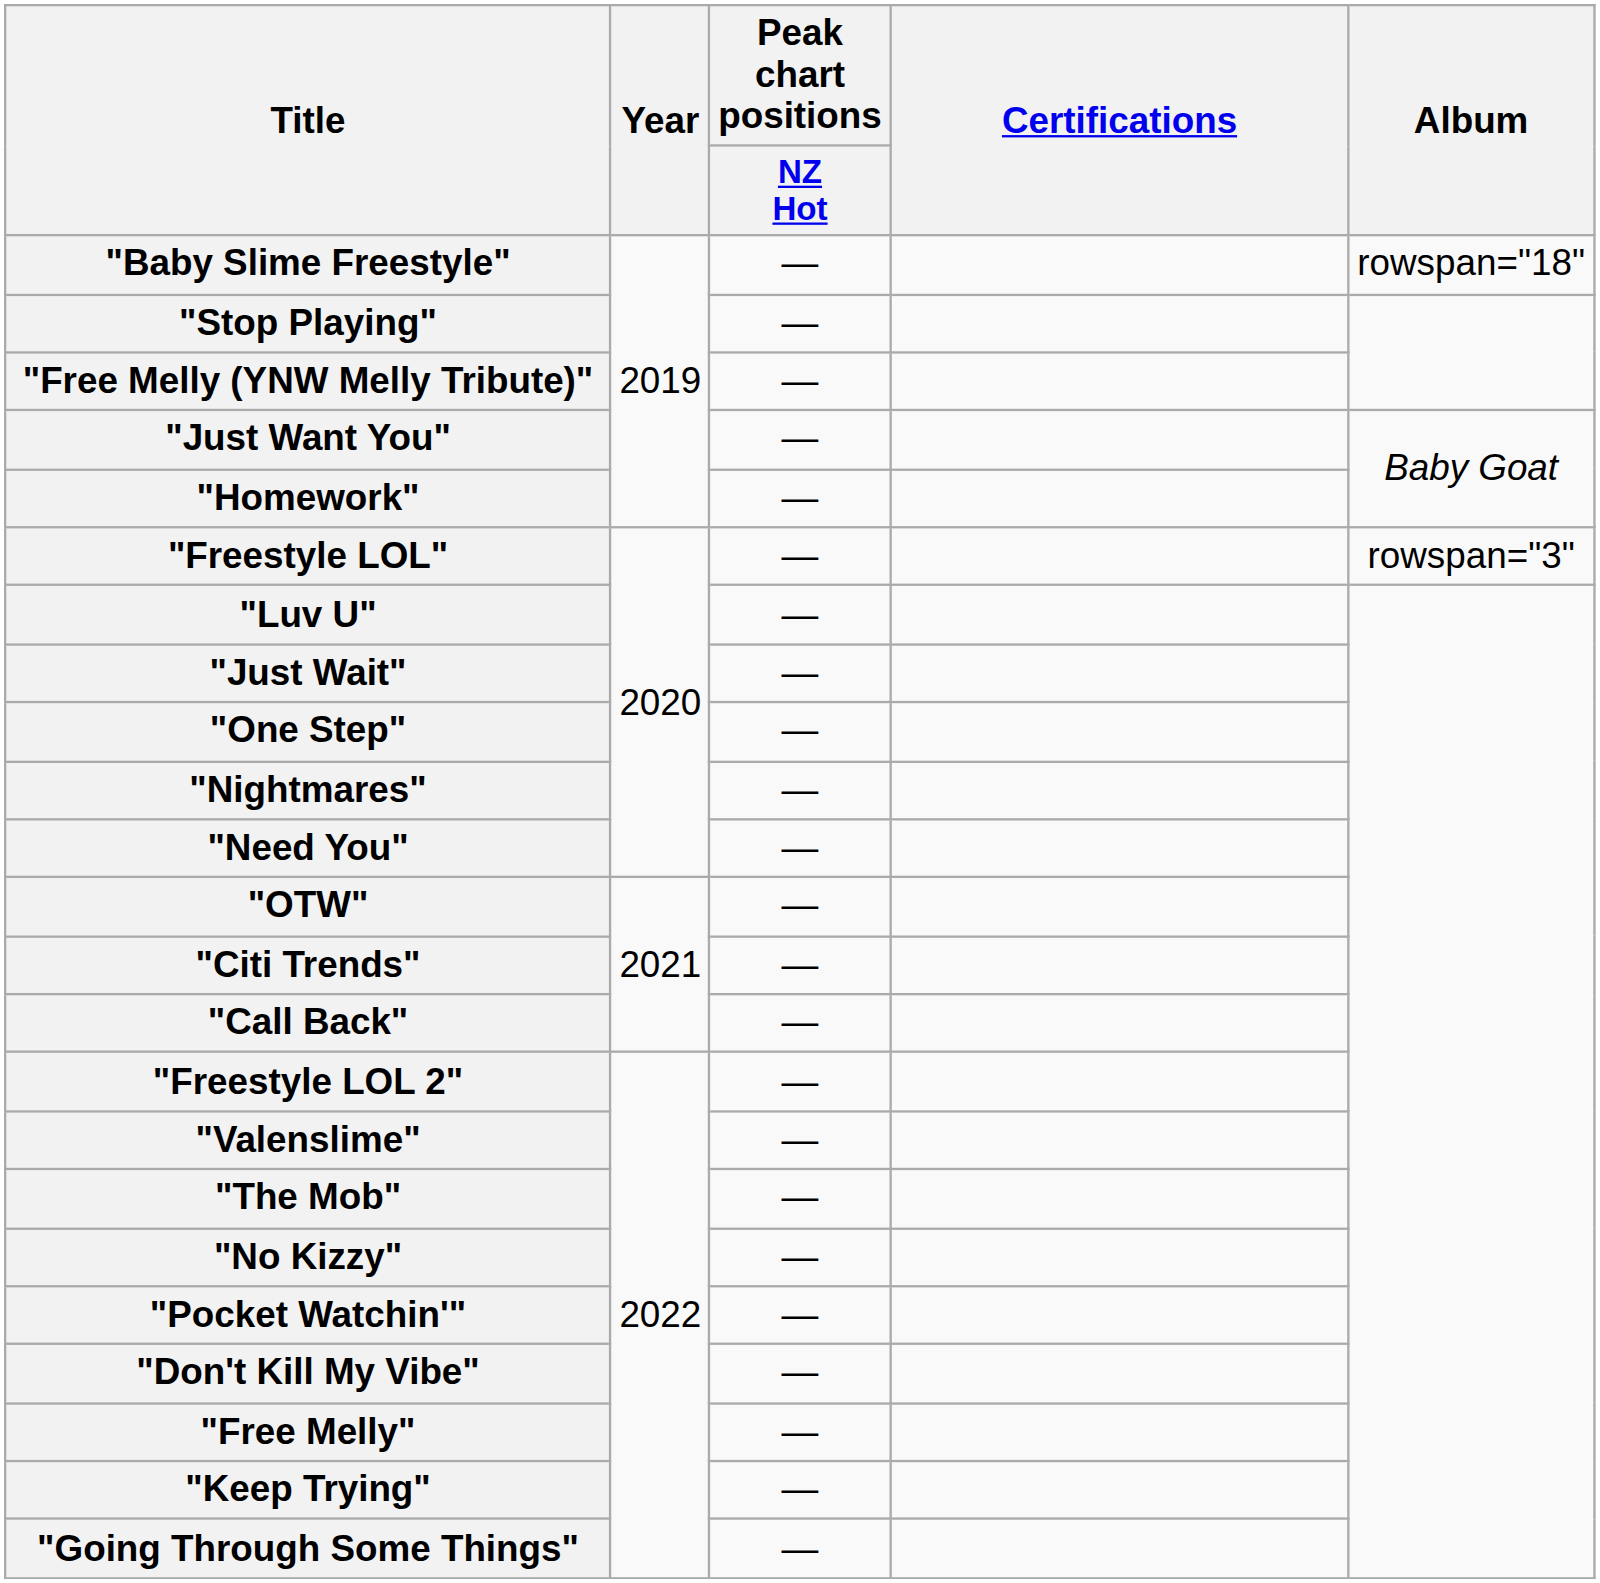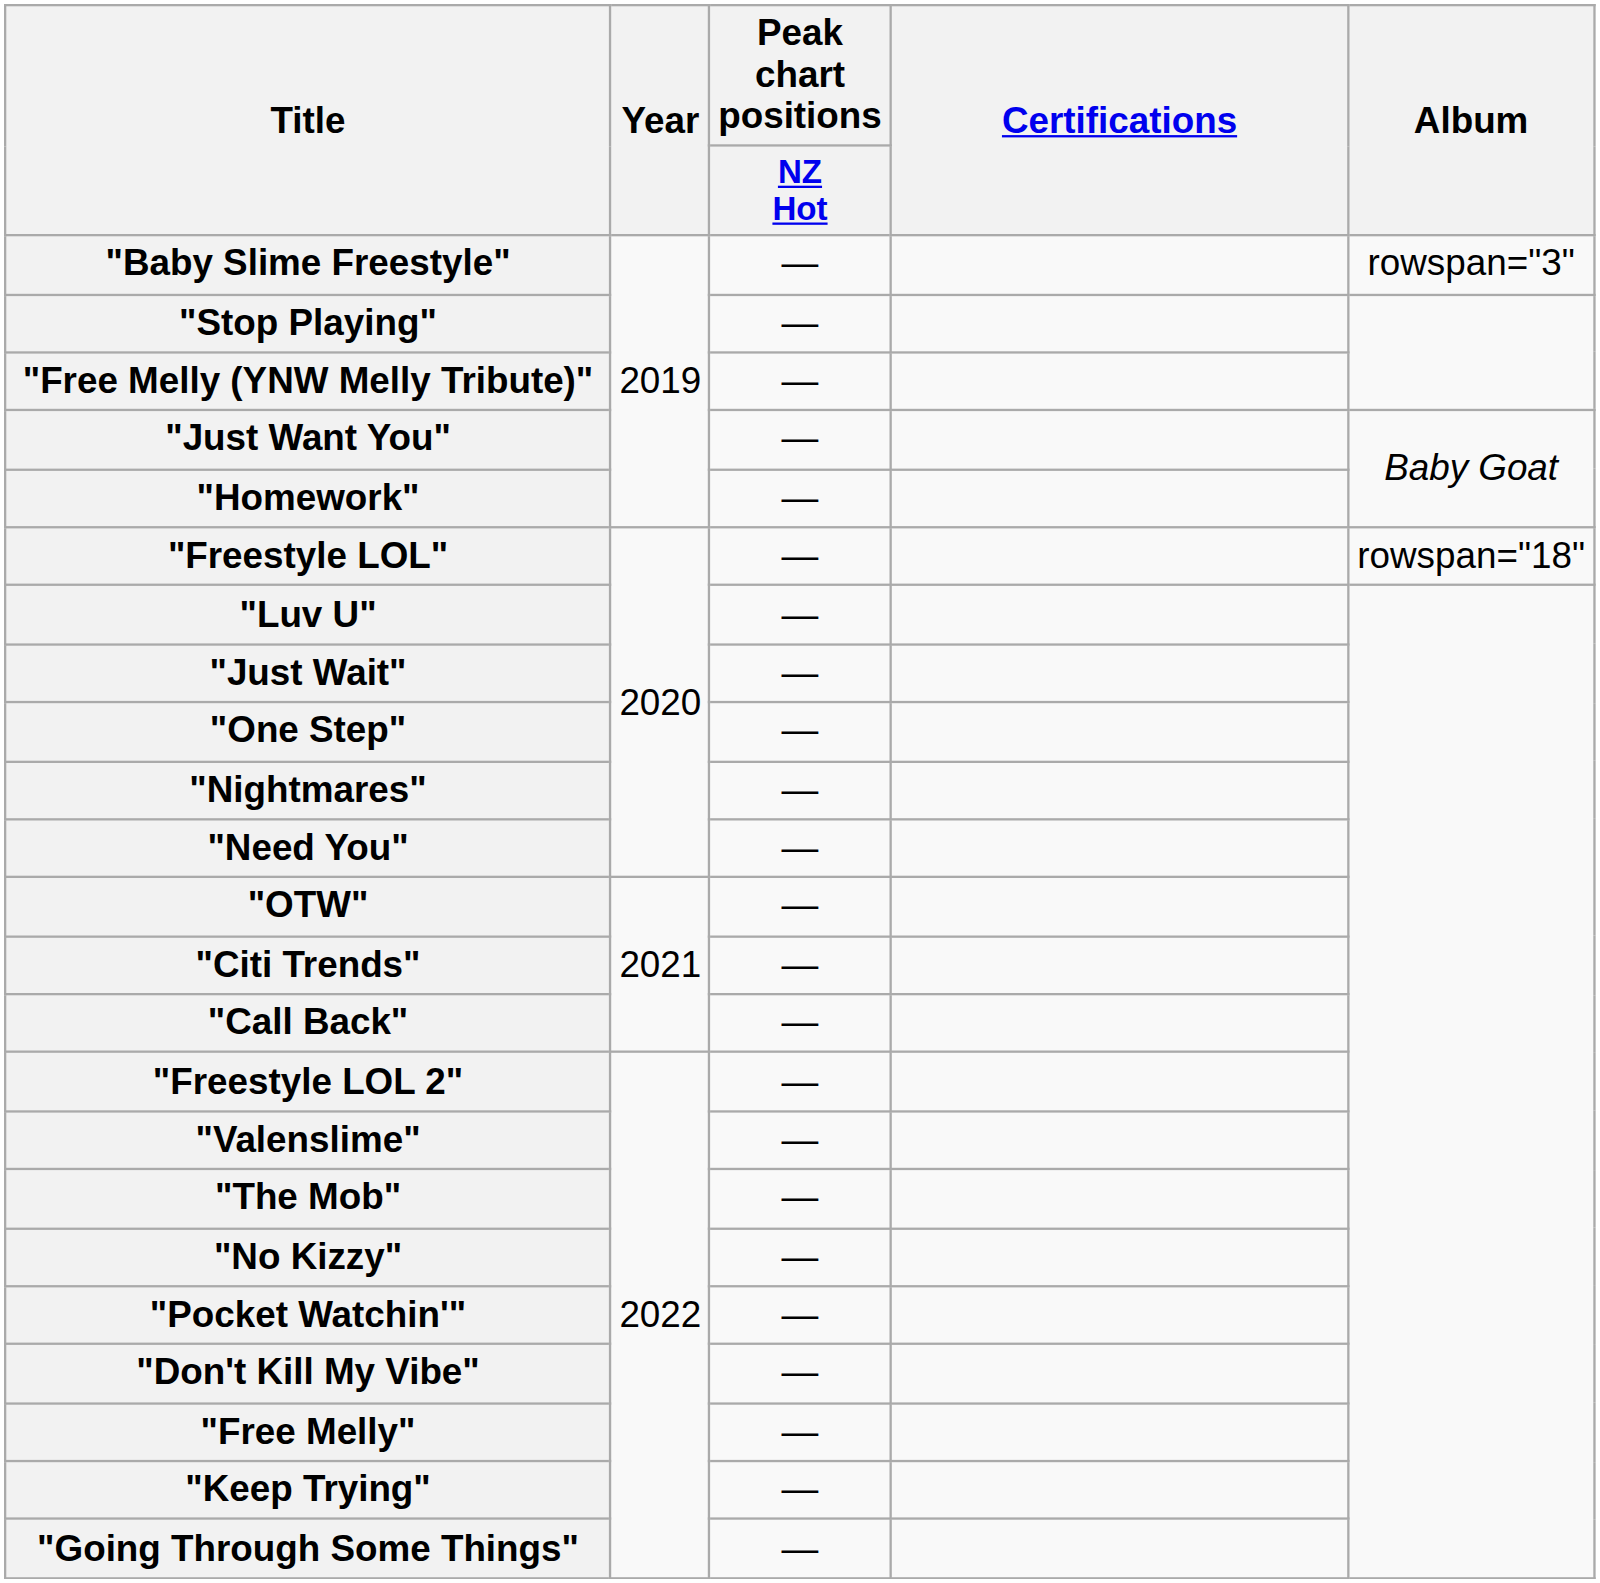"Baby Slime Freestyle" | Album: rowspan="18" -> rowspan="3"
"Freestyle LOL" | Album: rowspan="3" -> rowspan="18"
